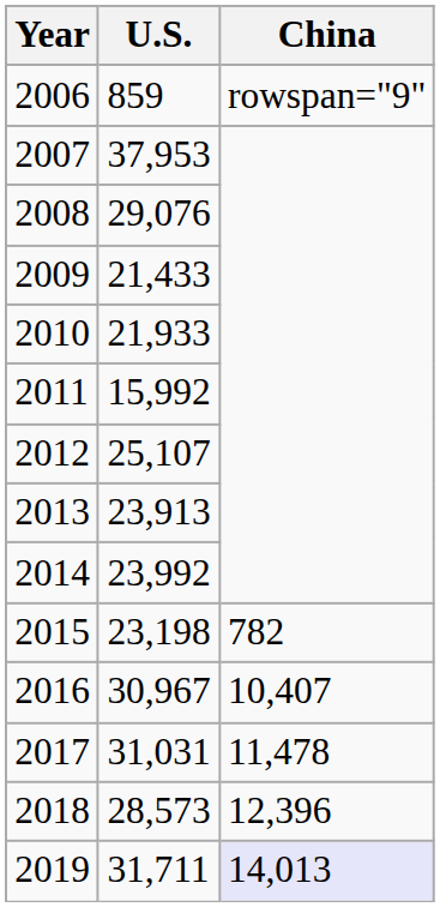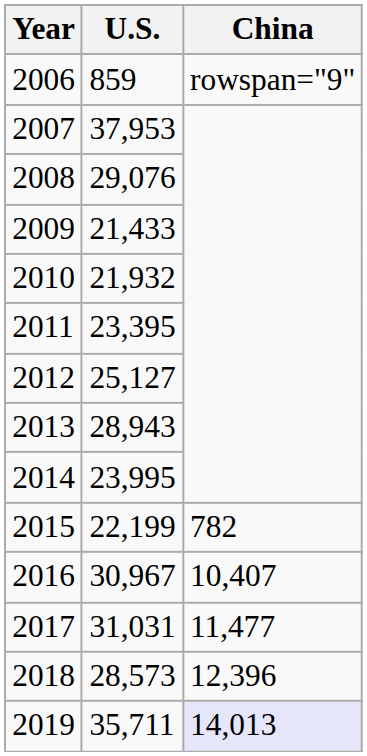2010 | U.S.: 21,933 -> 21,932
2011 | U.S.: 15,992 -> 23,395
2012 | U.S.: 25,107 -> 25,127
2013 | U.S.: 23,913 -> 28,943
2014 | U.S.: 23,992 -> 23,995
2015 | U.S.: 23,198 -> 22,199
2017 | China: 11,478 -> 11,477
2019 | U.S.: 31,711 -> 35,711
